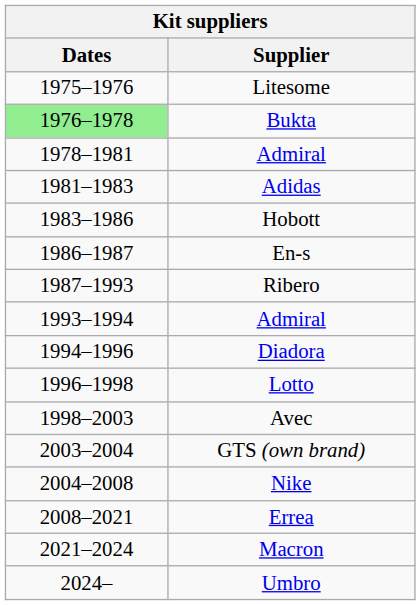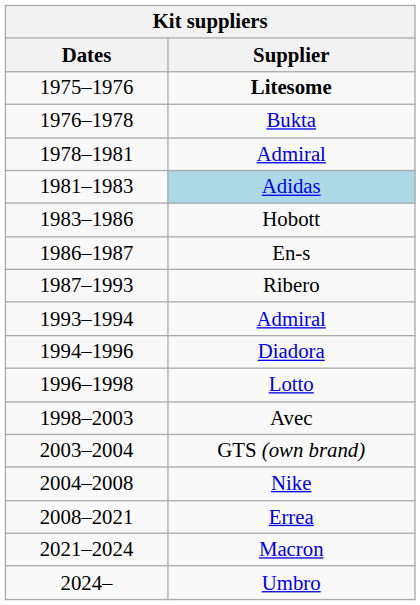Litesome | Supplier: normal -> bold
Bukta | Dates: lightgreen background -> no background
Adidas | Supplier: no background -> lightblue background
